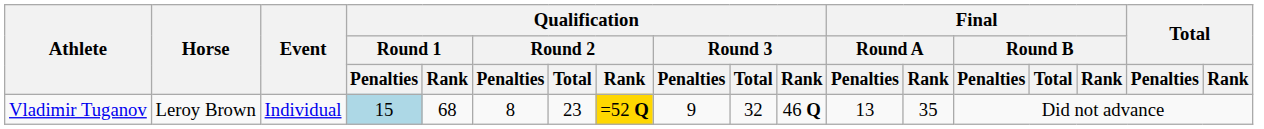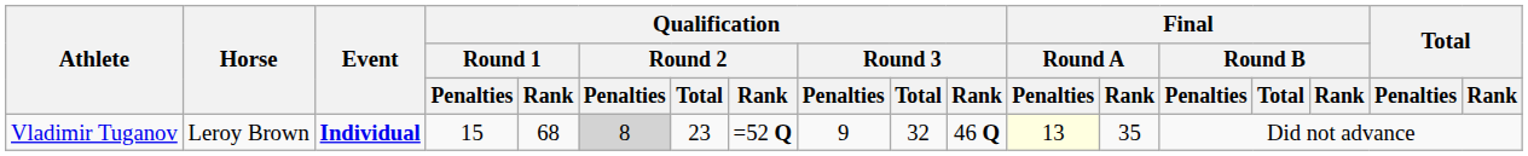Vladimir Tuganov | Event: normal -> bold
Vladimir Tuganov | Qualification / Round 1 / Penalties: lightblue background -> no background
Vladimir Tuganov | Qualification / Round 2 / Penalties: no background -> lightgrey background
Vladimir Tuganov | Qualification / Round 2 / Rank: gold background -> no background
Vladimir Tuganov | Final / Round A / Penalties: no background -> lightyellow background
